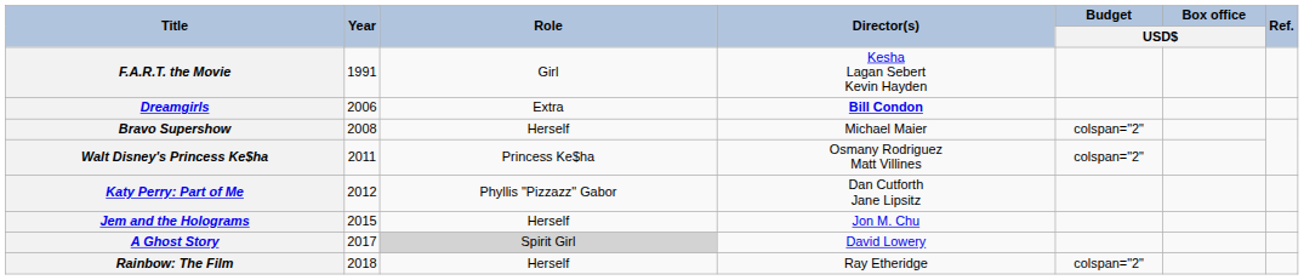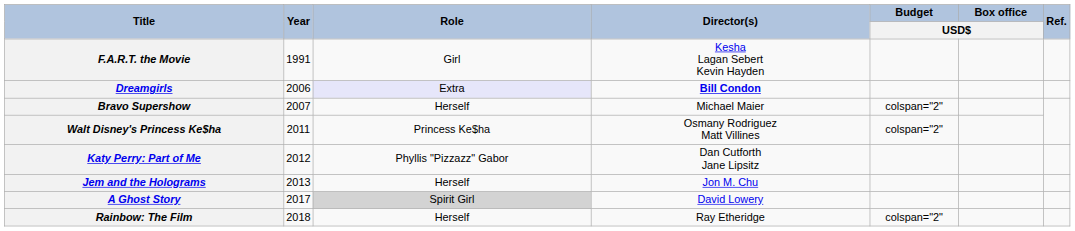Dreamgirls | Role: no background -> lavender background
Bravo Supershow | Year: 2008 -> 2007
Jem and the Holograms | Year: 2015 -> 2013
